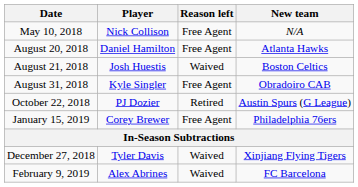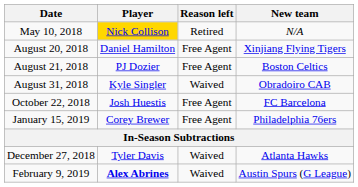May 10, 2018 | Player: no background -> gold background
May 10, 2018 | Reason left: Free Agent -> Retired
August 20, 2018 | New team: Atlanta Hawks -> Xinjiang Flying Tigers
August 21, 2018 | Player: Josh Huestis -> PJ Dozier
August 21, 2018 | Reason left: Waived -> Free Agent
August 31, 2018 | Reason left: Free Agent -> Waived
October 22, 2018 | Player: PJ Dozier -> Josh Huestis
October 22, 2018 | Reason left: Retired -> Free Agent
October 22, 2018 | New team: Austin Spurs (G League) -> FC Barcelona
December 27, 2018 | New team: Xinjiang Flying Tigers -> Atlanta Hawks
February 9, 2019 | Player: normal -> bold
February 9, 2019 | New team: FC Barcelona -> Austin Spurs (G League)
